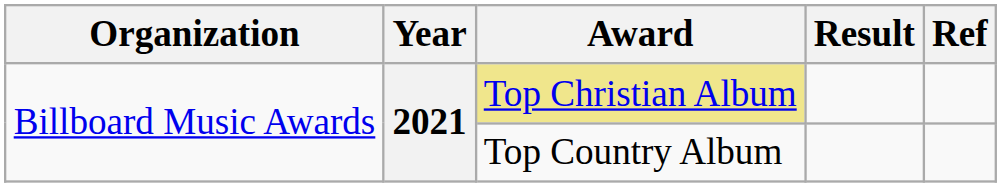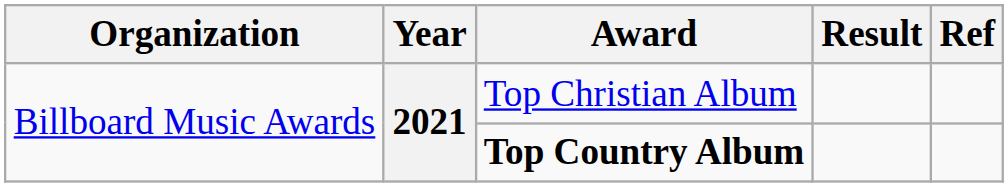Top Christian Album | Award: khaki background -> no background
Top Country Album | Award: normal -> bold
